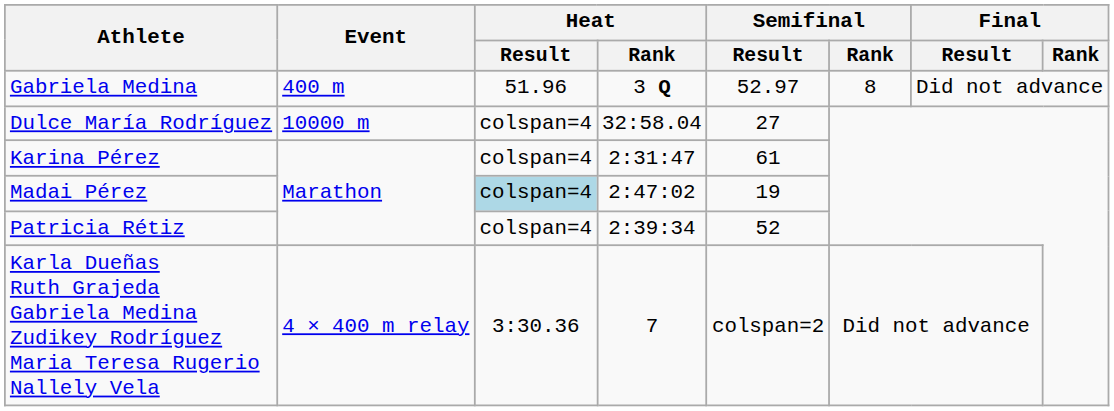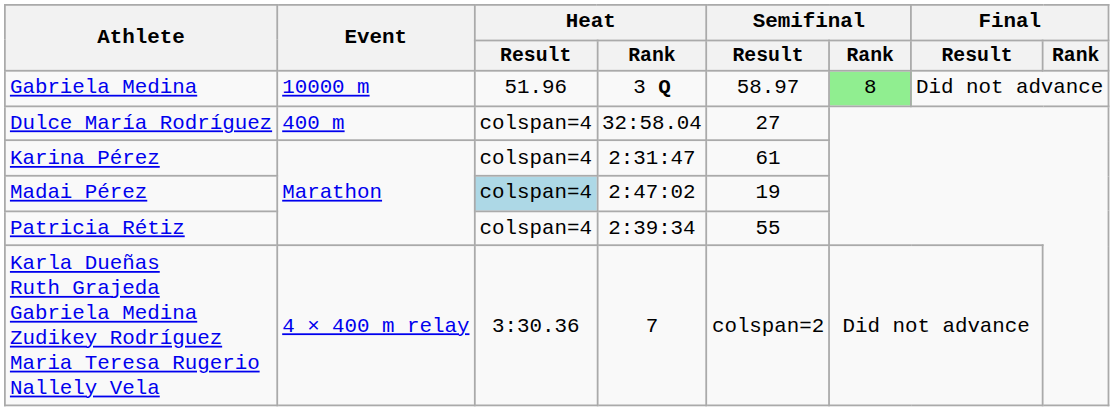Gabriela Medina | Event: 400 m -> 10000 m
Gabriela Medina | Semifinal / Result: 52.97 -> 58.97
Gabriela Medina | Semifinal / Rank: no background -> lightgreen background
Dulce María Rodríguez | Event: 10000 m -> 400 m
Patricia Rétiz | Semifinal / Result: 52 -> 55
